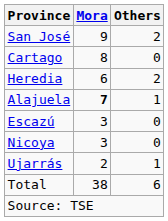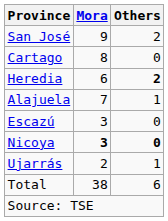Heredia | Others: normal -> bold
Alajuela | Mora: bold -> normal
Nicoya | Mora: normal -> bold
Nicoya | Others: normal -> bold
